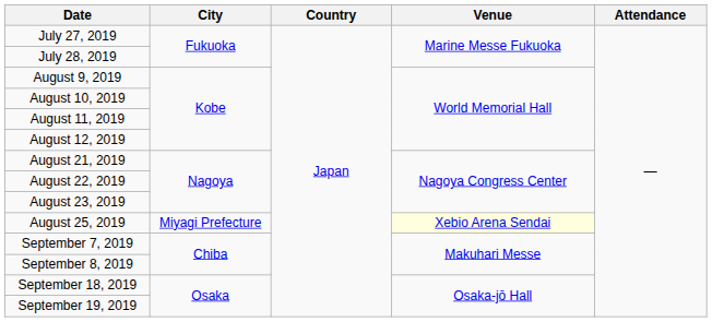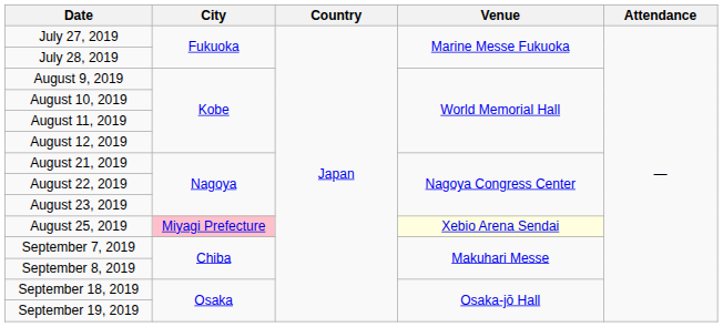August 25, 2019 | City: no background -> pink background
